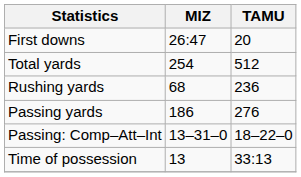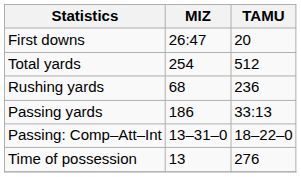Passing yards | TAMU: 276 -> 33:13
Time of possession | TAMU: 33:13 -> 276
